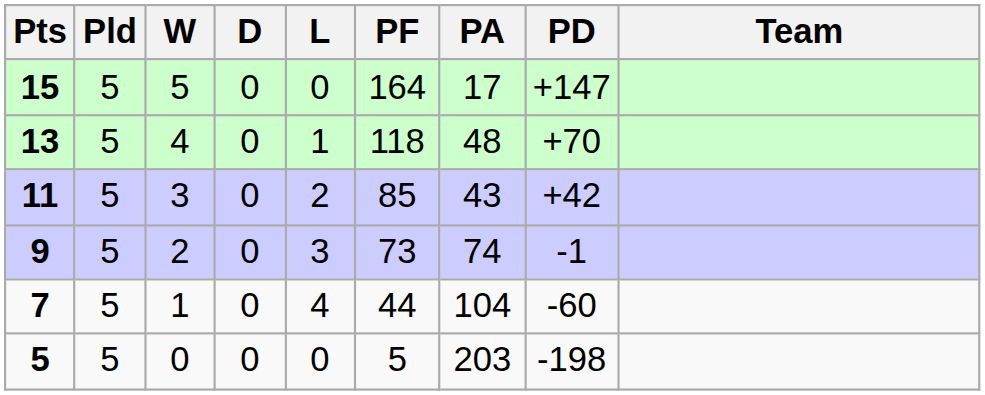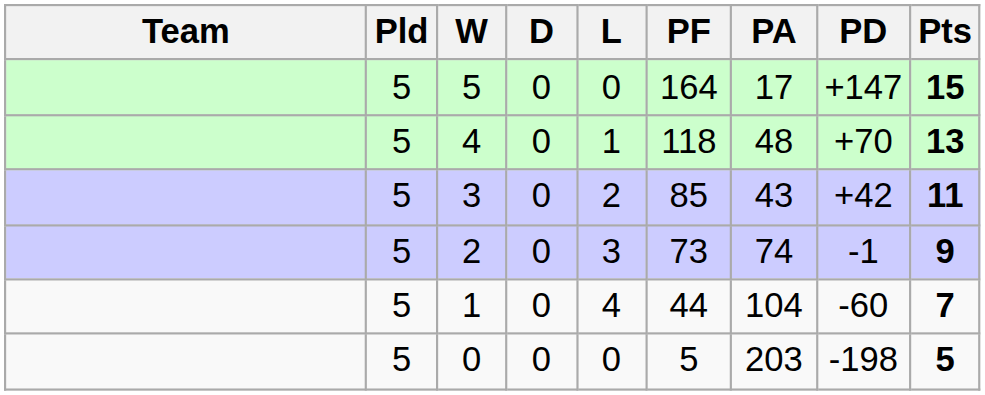columns swapped: Team <-> Pts
